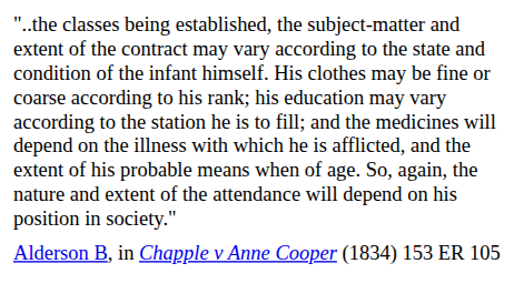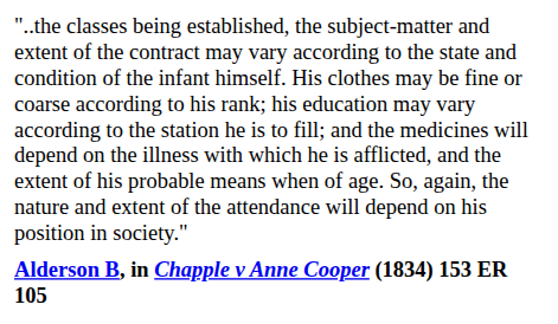row 2 | column 1: normal -> bold
